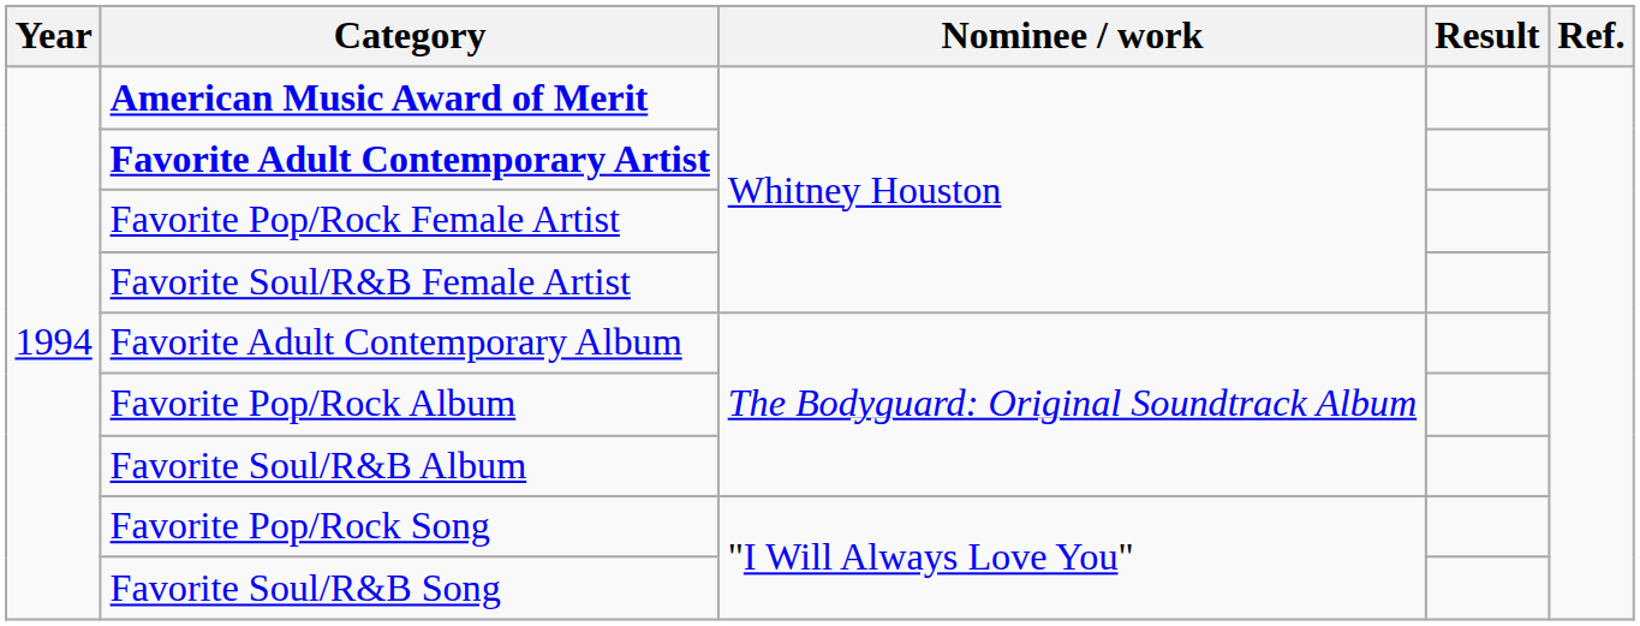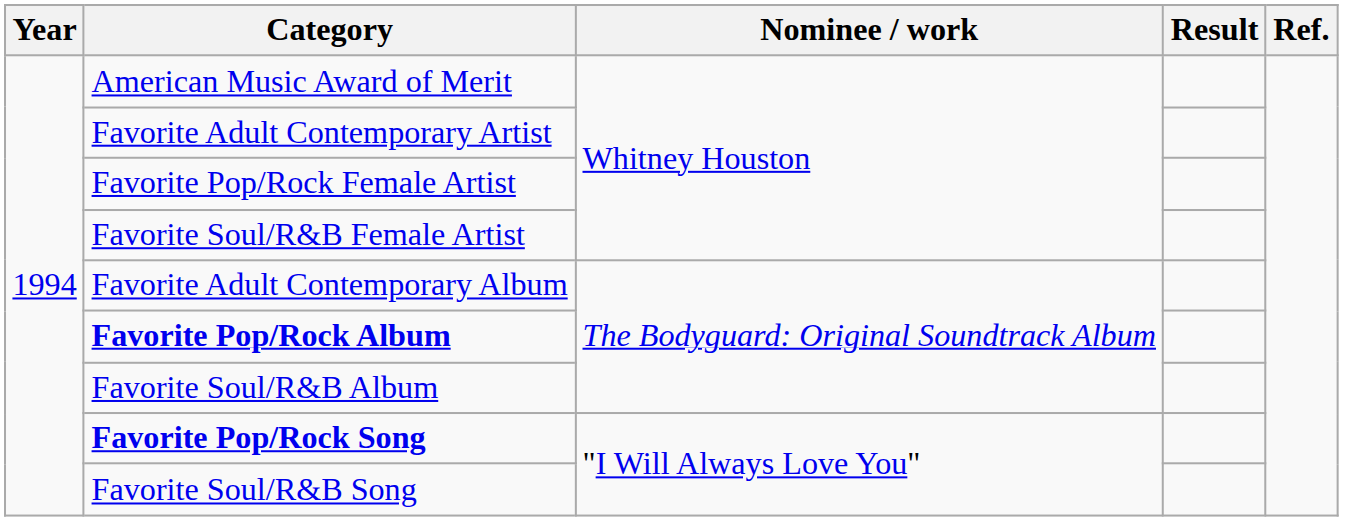American Music Award of Merit | Category: bold -> normal
Favorite Adult Contemporary Artist | Category: bold -> normal
Favorite Pop/Rock Album | Category: normal -> bold
Favorite Pop/Rock Song | Category: normal -> bold
